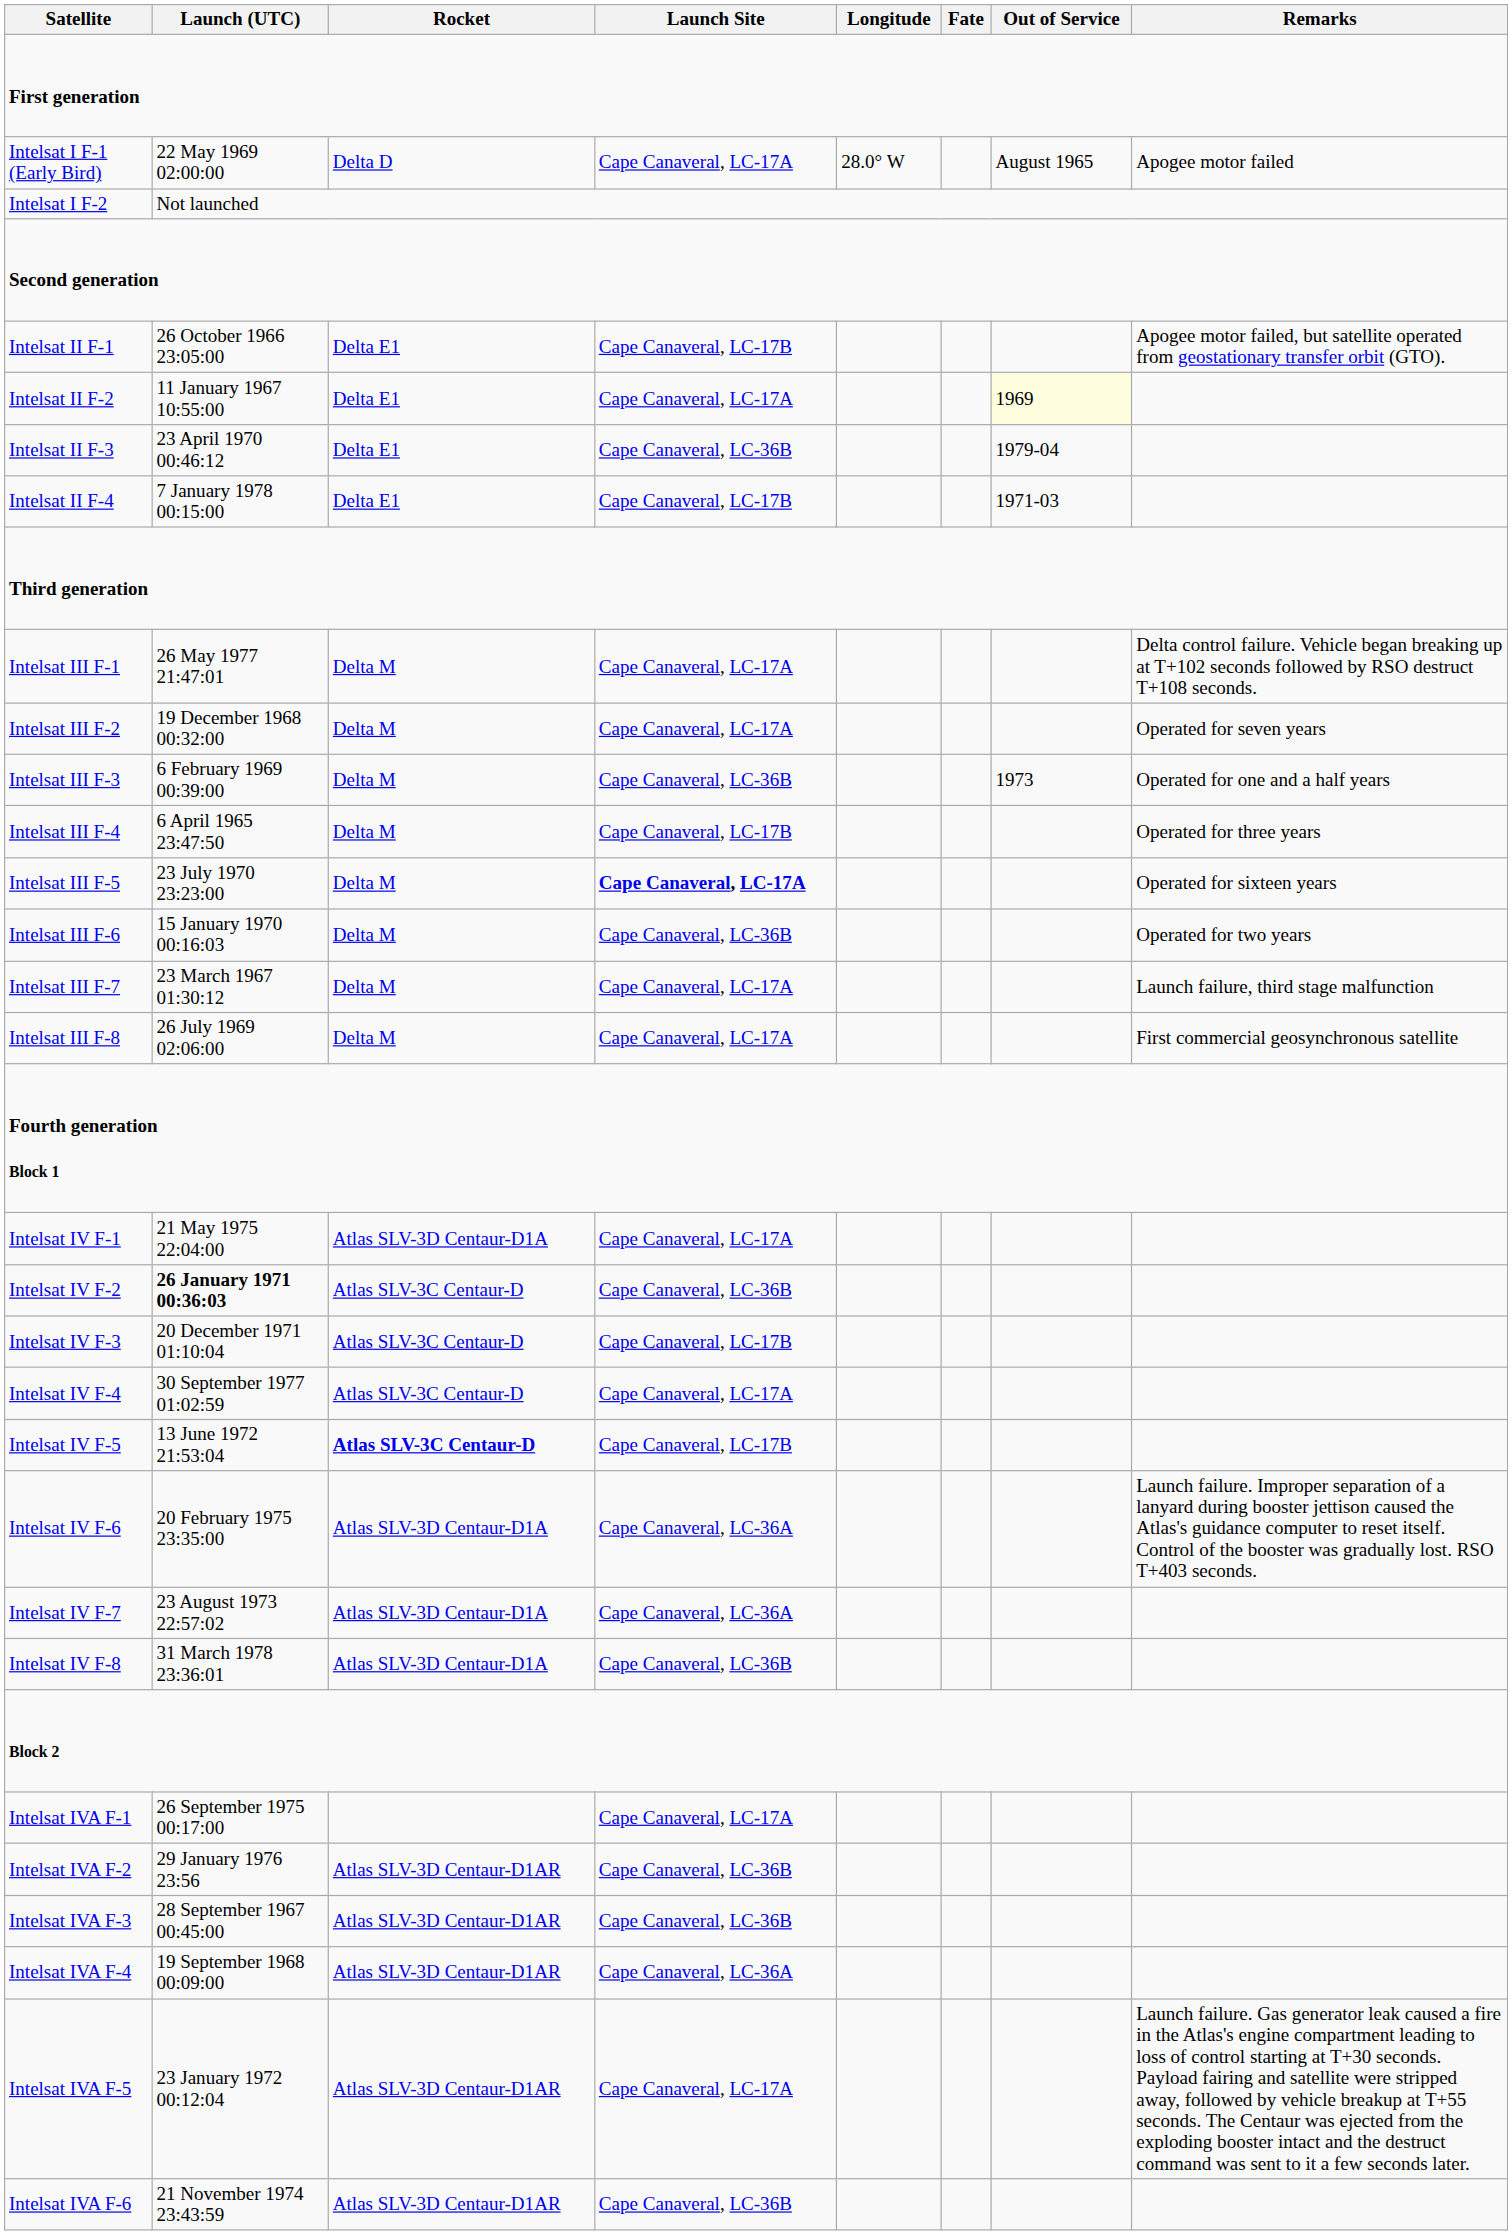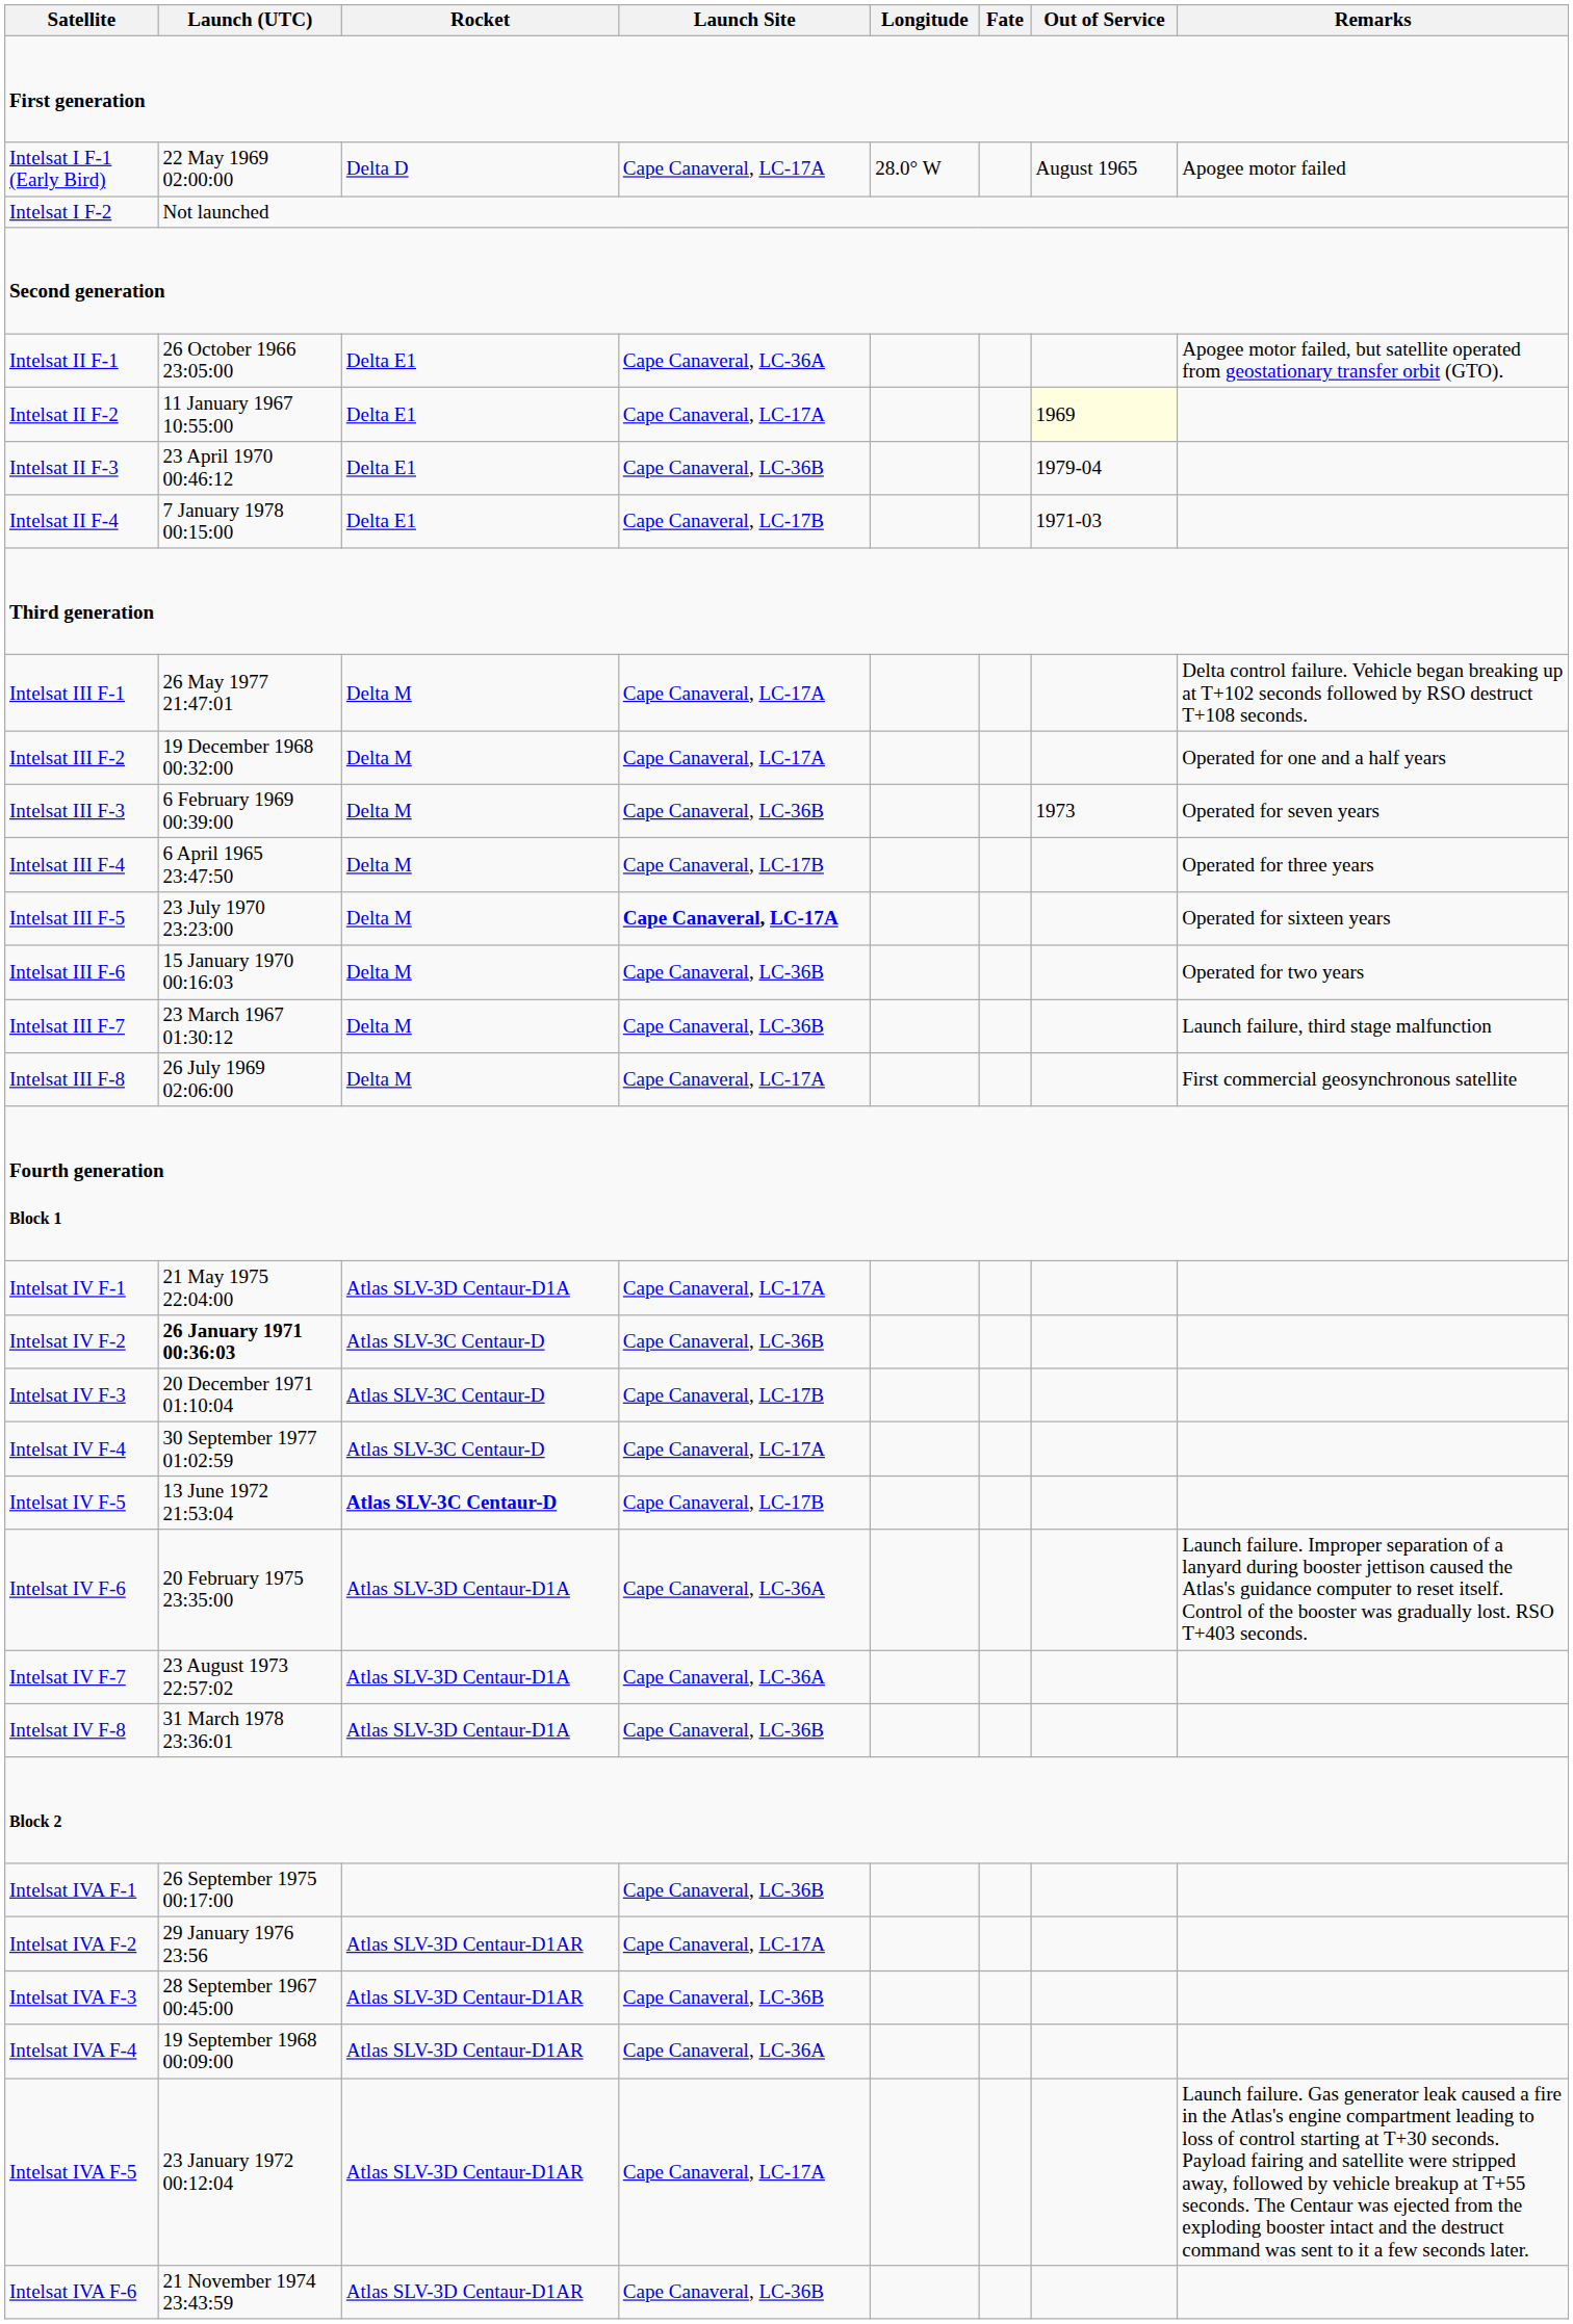Intelsat II F-1 | Launch Site: Cape Canaveral, LC-17B -> Cape Canaveral, LC-36A
Intelsat III F-2 | Remarks: Operated for seven years -> Operated for one and a half years
Intelsat III F-3 | Remarks: Operated for one and a half years -> Operated for seven years
Intelsat III F-7 | Launch Site: Cape Canaveral, LC-17A -> Cape Canaveral, LC-36B
Intelsat IVA F-1 | Launch Site: Cape Canaveral, LC-17A -> Cape Canaveral, LC-36B
Intelsat IVA F-2 | Launch Site: Cape Canaveral, LC-36B -> Cape Canaveral, LC-17A
